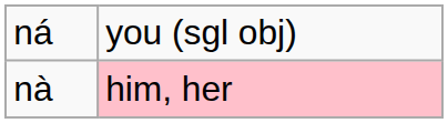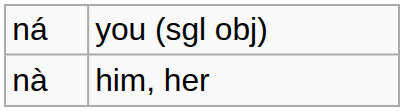nà | column 2: pink background -> no background
